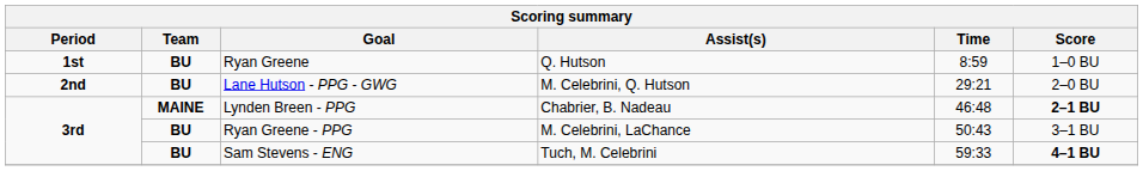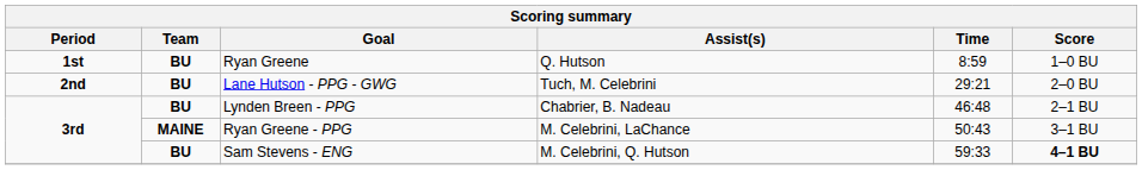Lane Hutson - PPG - GWG | Assist(s): M. Celebrini, Q. Hutson -> Tuch, M. Celebrini
Lynden Breen - PPG | Team: MAINE -> BU
Lynden Breen - PPG | Score: bold -> normal
Ryan Greene - PPG | Team: BU -> MAINE
Sam Stevens - ENG | Assist(s): Tuch, M. Celebrini -> M. Celebrini, Q. Hutson
